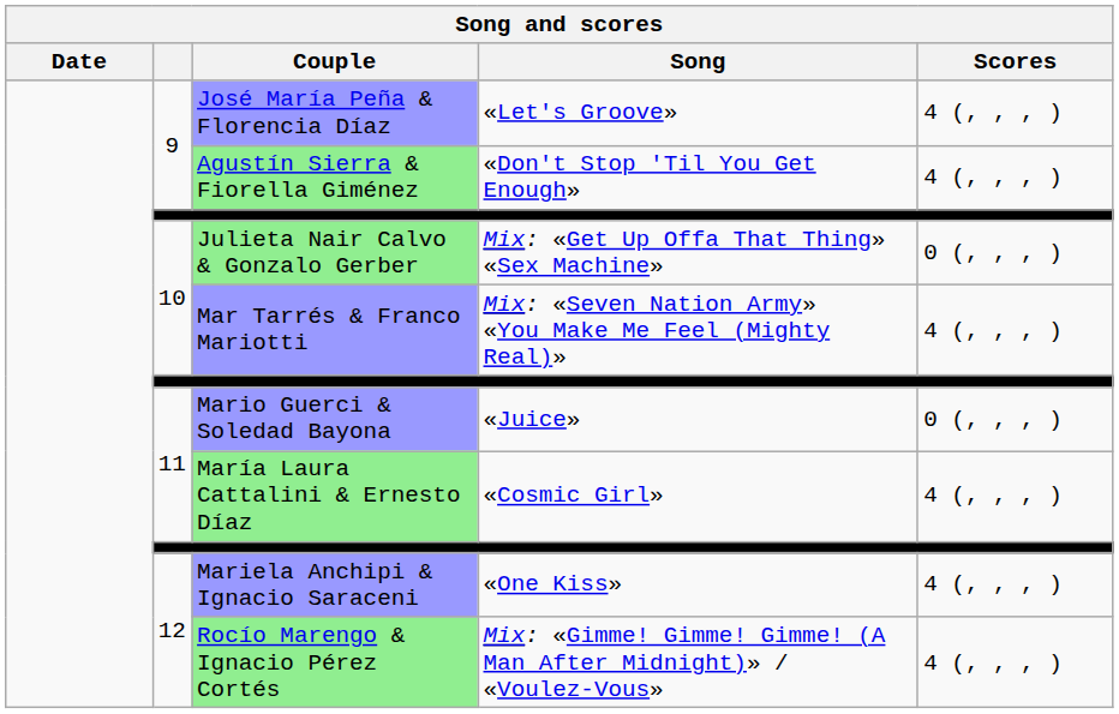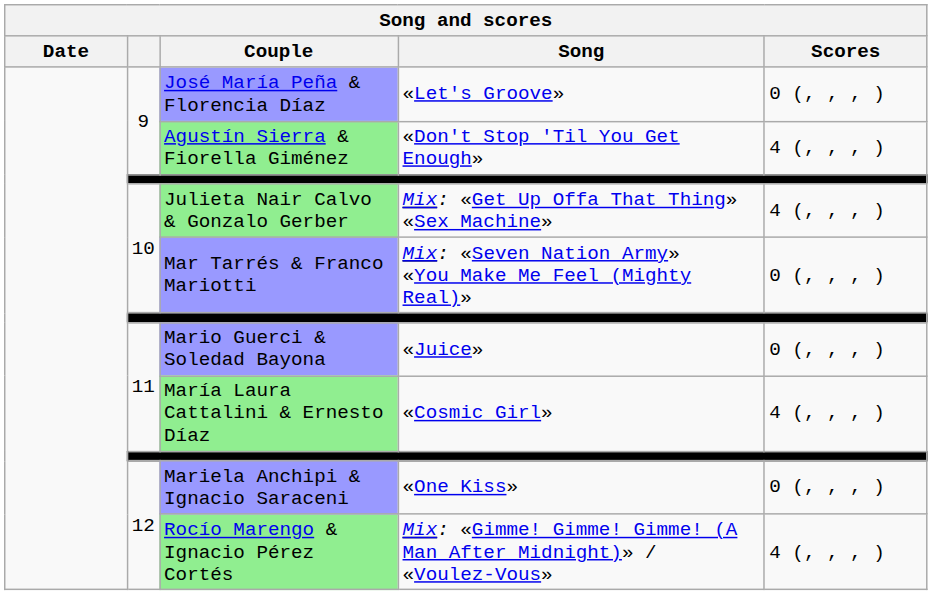José María Peña & Florencia Díaz | Scores: 4 (, , , ) -> 0 (, , , )
Julieta Nair Calvo & Gonzalo Gerber | Scores: 0 (, , , ) -> 4 (, , , )
Mar Tarrés & Franco Mariotti | Scores: 4 (, , , ) -> 0 (, , , )
Mariela Anchipi & Ignacio Saraceni | Scores: 4 (, , , ) -> 0 (, , , )
